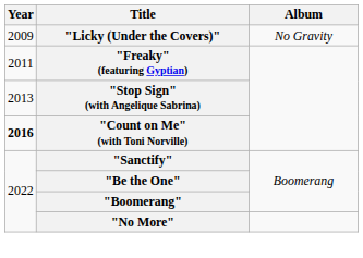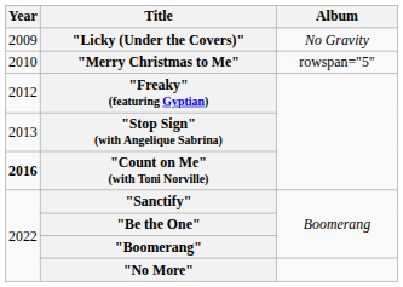+ row: 2010 | "Merry Christmas to Me" | rowspan="5"
"Freaky" (featuring Gyptian) | Year: 2011 -> 2012
